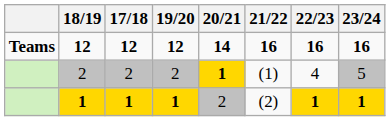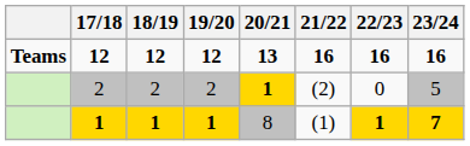columns swapped: 17/18 <-> 18/19
row 2 | 20/21: 14 -> 13
row 3 | 21/22: (1) -> (2)
row 3 | 22/23: 4 -> 0
row 4 | 20/21: 2 -> 8
row 4 | 21/22: (2) -> (1)
row 4 | 23/24: 1 -> 7
